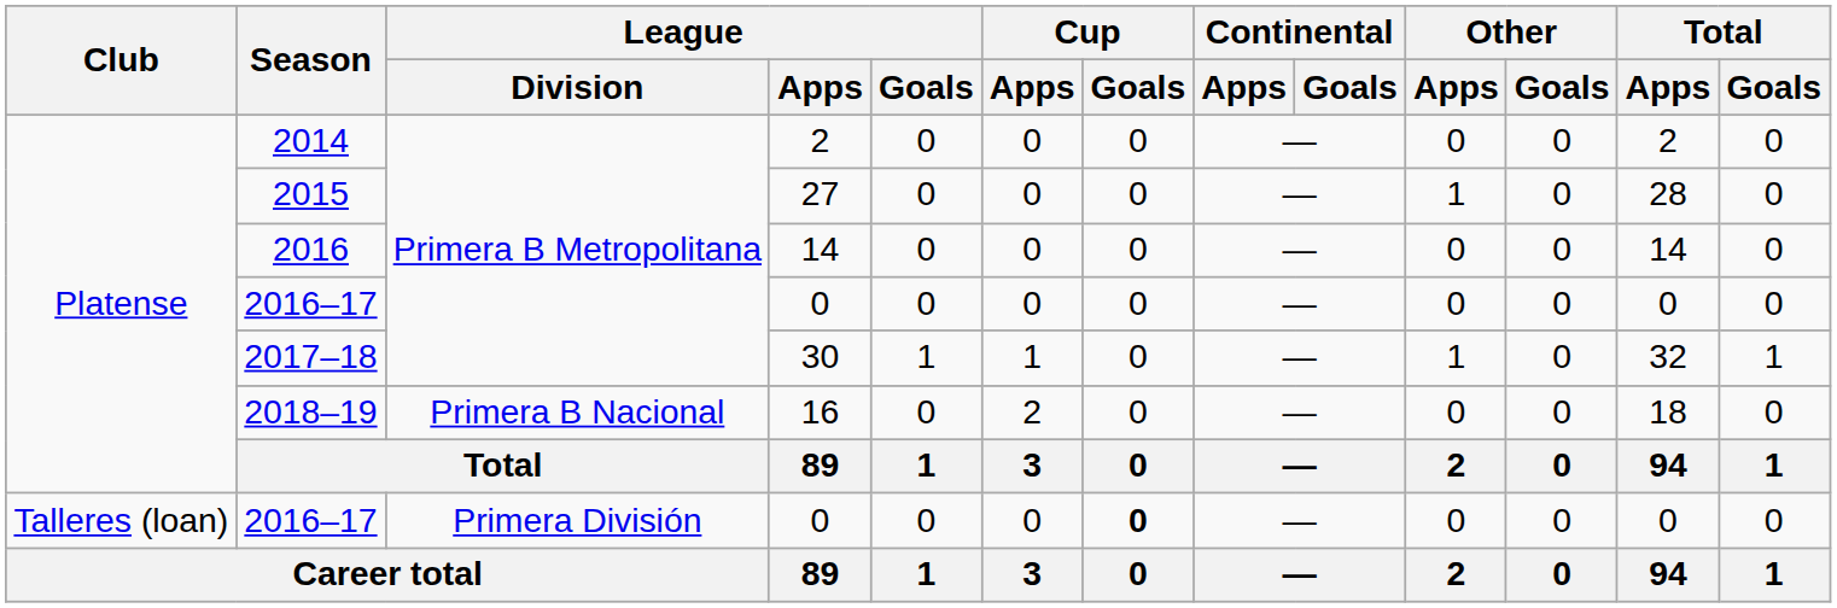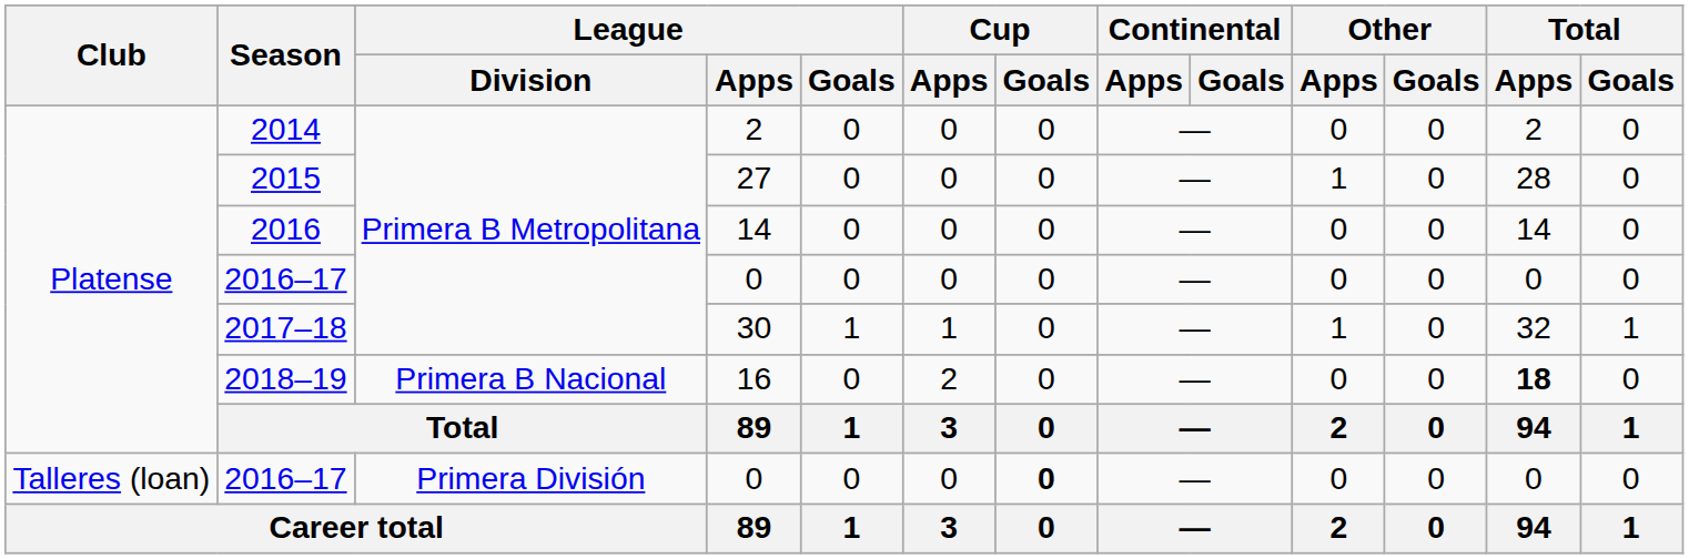2018–19 | Total / Apps: normal -> bold
